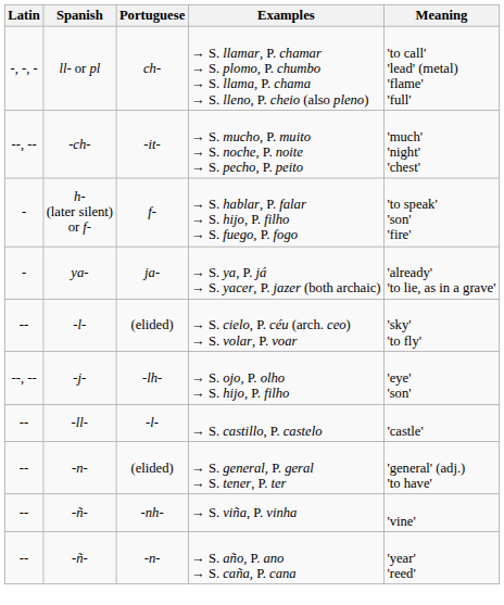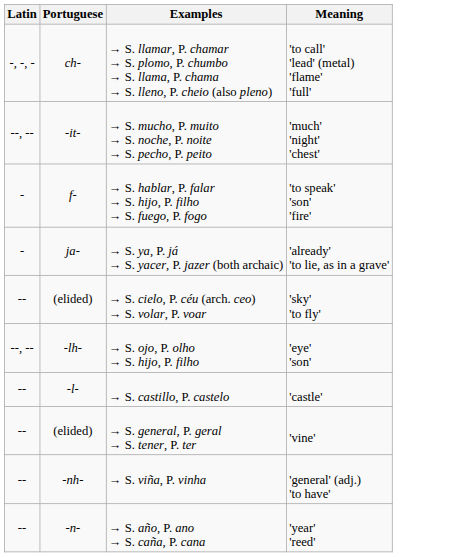- column: Spanish | ll- or pl | -ch- | h- (later silent) or f- | ya- | -l- | -j- | -ll- | -n- | -ñ- | -ñ-
→ S. general, P. geral → S. tener, P. ter | Meaning: 'general' (adj.) 'to have' -> 'vine'
→ S. viña, P. vinha | Meaning: 'vine' -> 'general' (adj.) 'to have'
